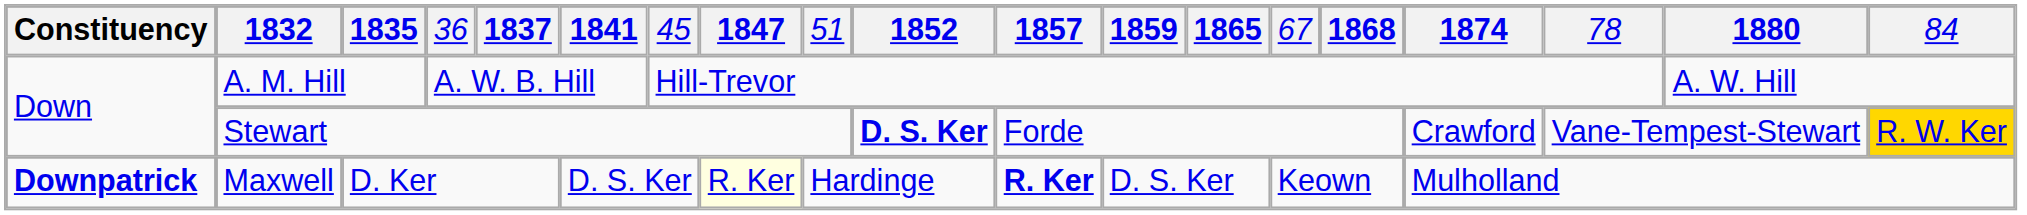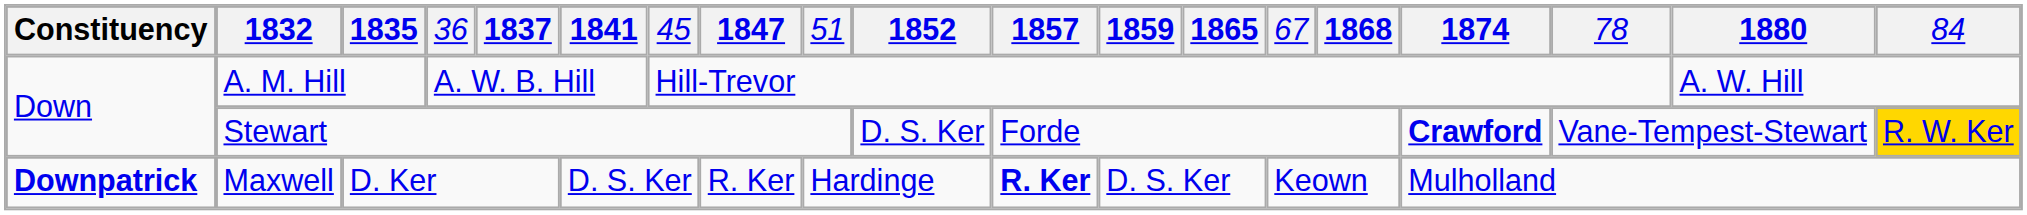Stewart | 1852: bold -> normal
Stewart | 1874: normal -> bold
Maxwell | 1847: lightyellow background -> no background
